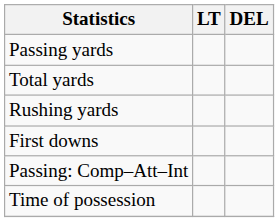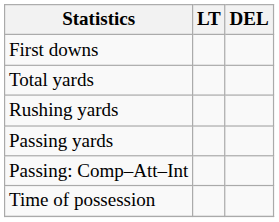rows swapped: First downs <-> Passing yards
